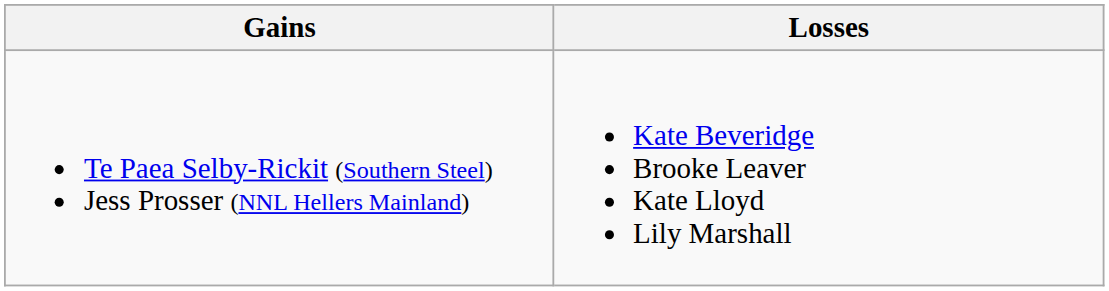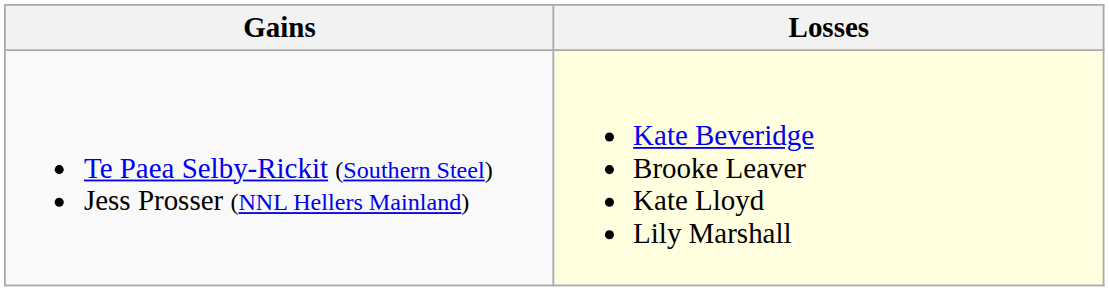row 2 | Losses: no background -> lightyellow background
